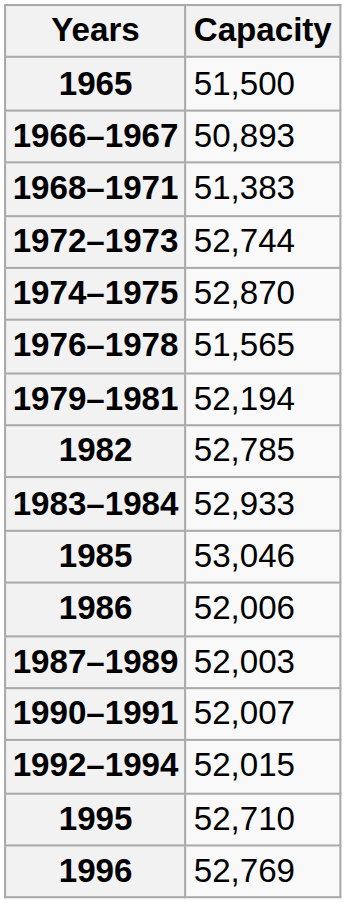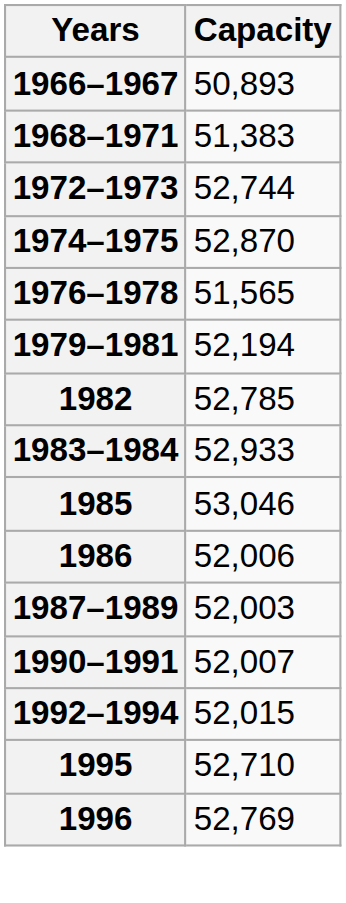- row: 1965 | 51,500
